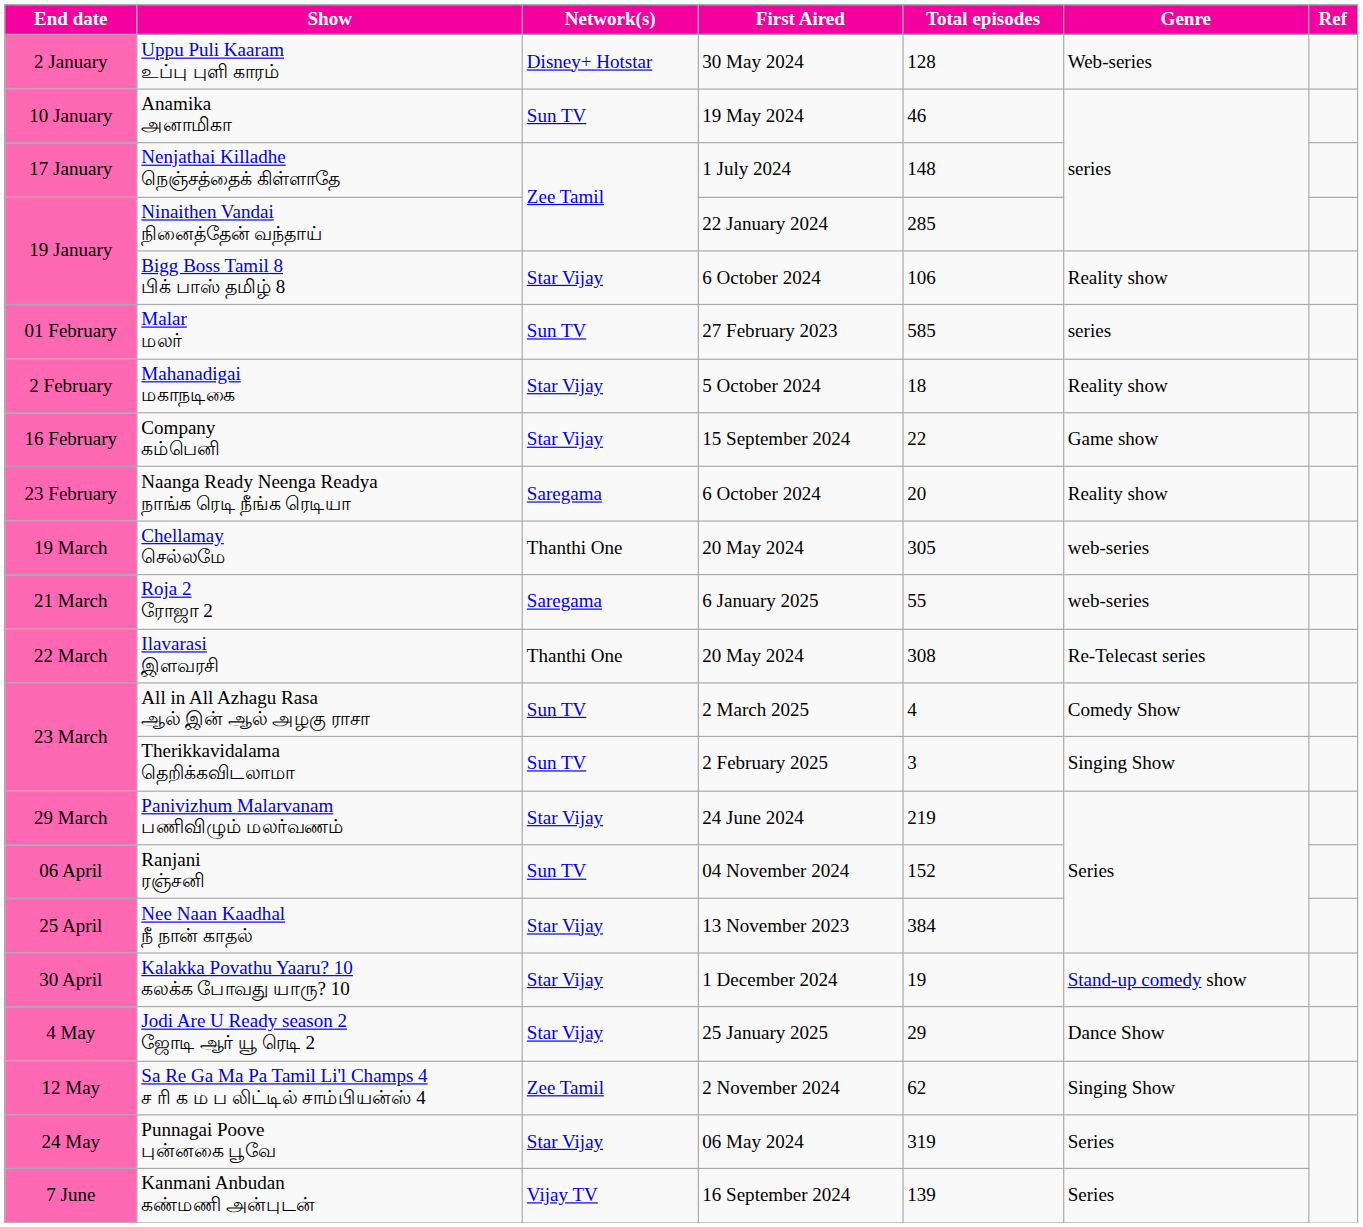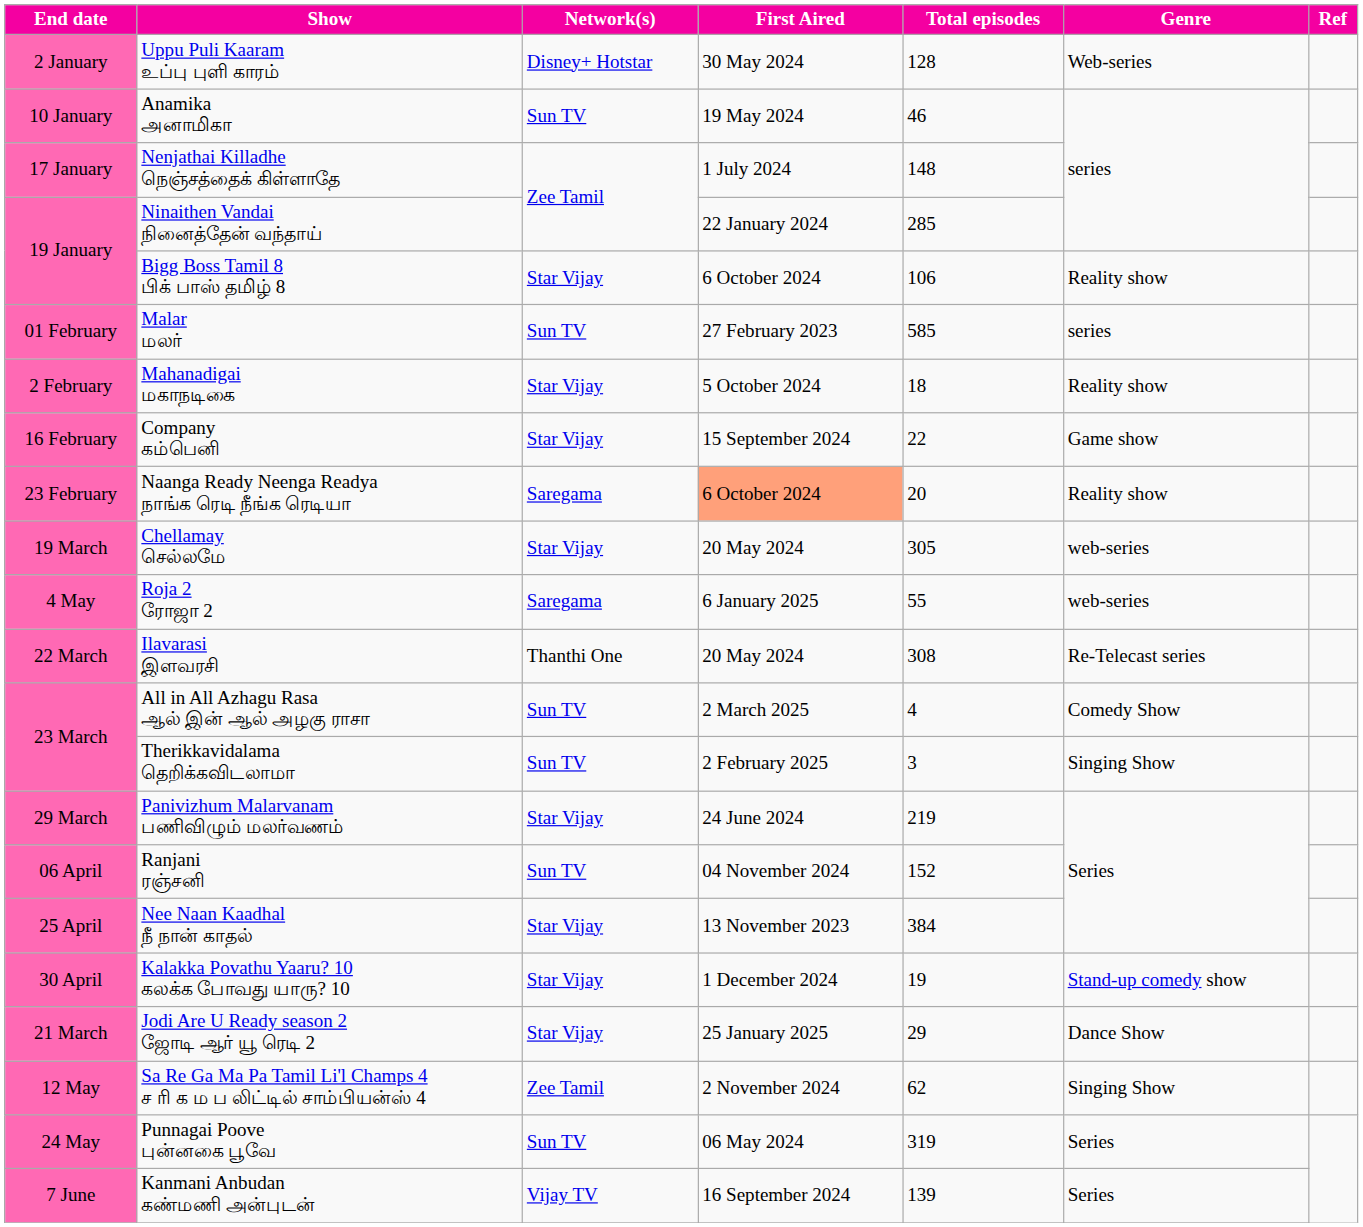Naanga Ready Neenga Readya நாங்க ரெடி நீங்க ரெடியா | First Aired: no background -> lightsalmon background
Chellamay செல்லமே | Network(s): Thanthi One -> Star Vijay
Roja 2 ரோஜா 2 | End date: 21 March -> 4 May
Jodi Are U Ready season 2 ஜோடி ஆர் யூ ரெடி 2 | End date: 4 May -> 21 March
Punnagai Poove புன்னகை பூவே | Network(s): Star Vijay -> Sun TV
